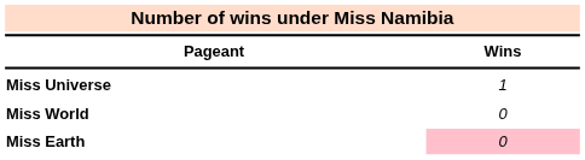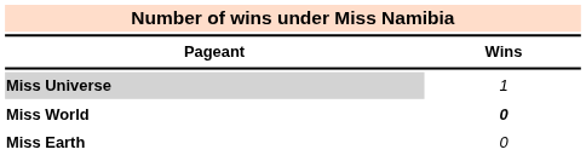Miss Universe | column 1: no background -> lightgrey background
Miss World | column 2: normal -> bold
Miss Earth | column 2: pink background -> no background
